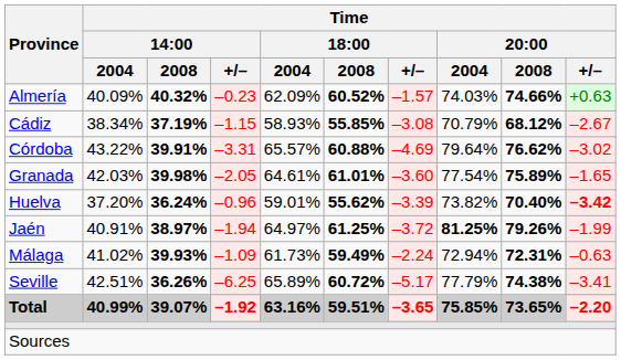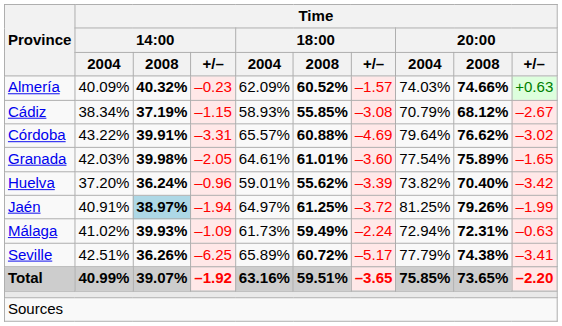Huelva | Time / 20:00 / +/–: bold -> normal
Jaén | Time / 14:00 / 2008: no background -> lightblue background
Jaén | Time / 20:00 / 2004: bold -> normal
